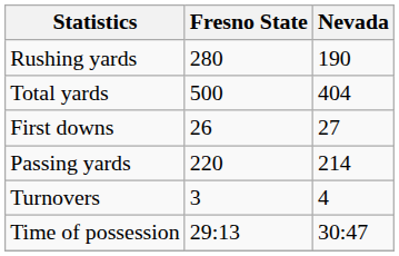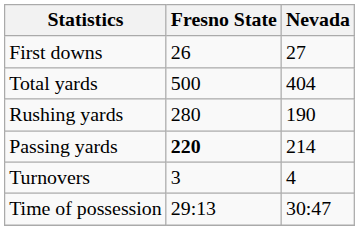rows swapped: First downs <-> Rushing yards
Passing yards | Fresno State: normal -> bold
